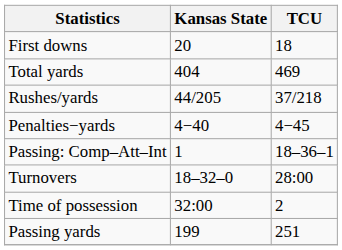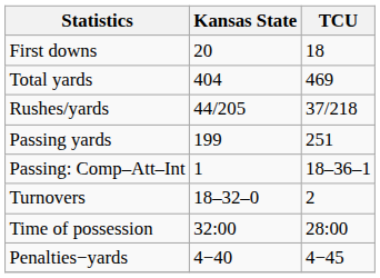rows swapped: Passing yards <-> Penalties−yards
Turnovers | TCU: 28:00 -> 2
Time of possession | TCU: 2 -> 28:00
